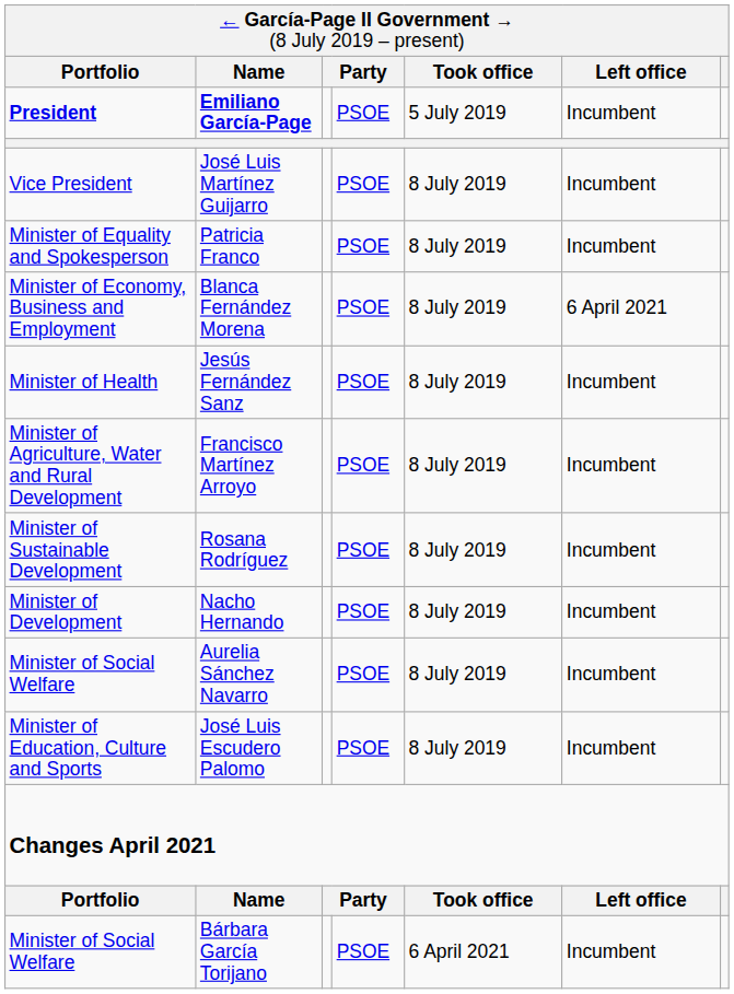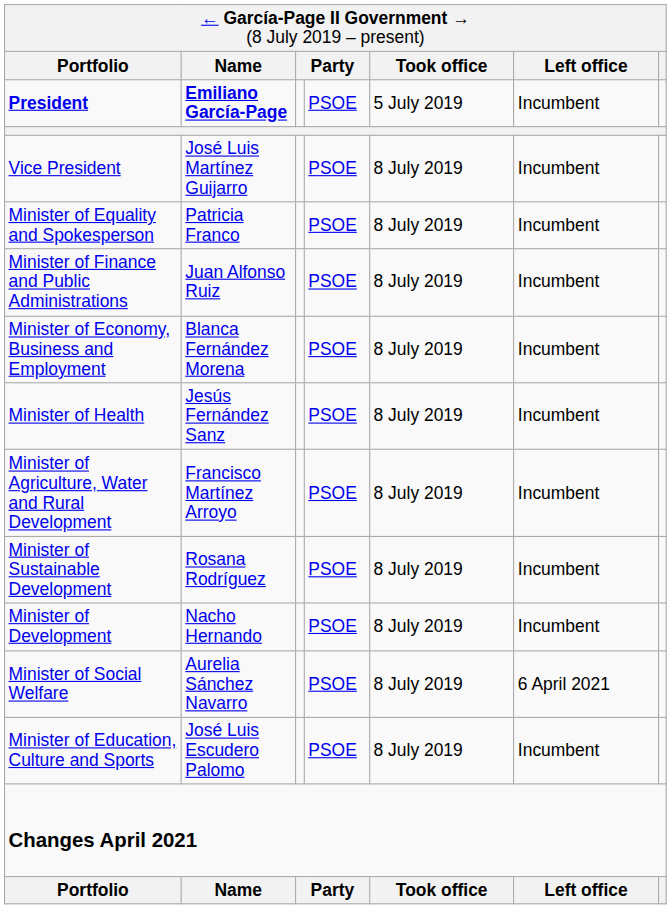+ row: Minister of Finance and Public Administrations | Juan Alfonso Ruiz | PSOE | 8 July 2019 | Incumbent
Blanca Fernández Morena | column 6: 6 April 2021 -> Incumbent
Aurelia Sánchez Navarro | column 6: Incumbent -> 6 April 2021
- row: Minister of Social Welfare | Bárbara García Torijano | PSOE | 6 April 2021 | Incumbent
